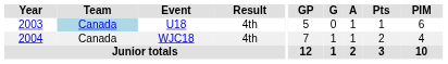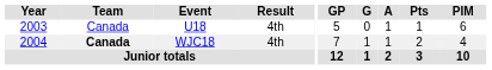U18 | Team: lightblue background -> no background
WJC18 | Team: normal -> bold
